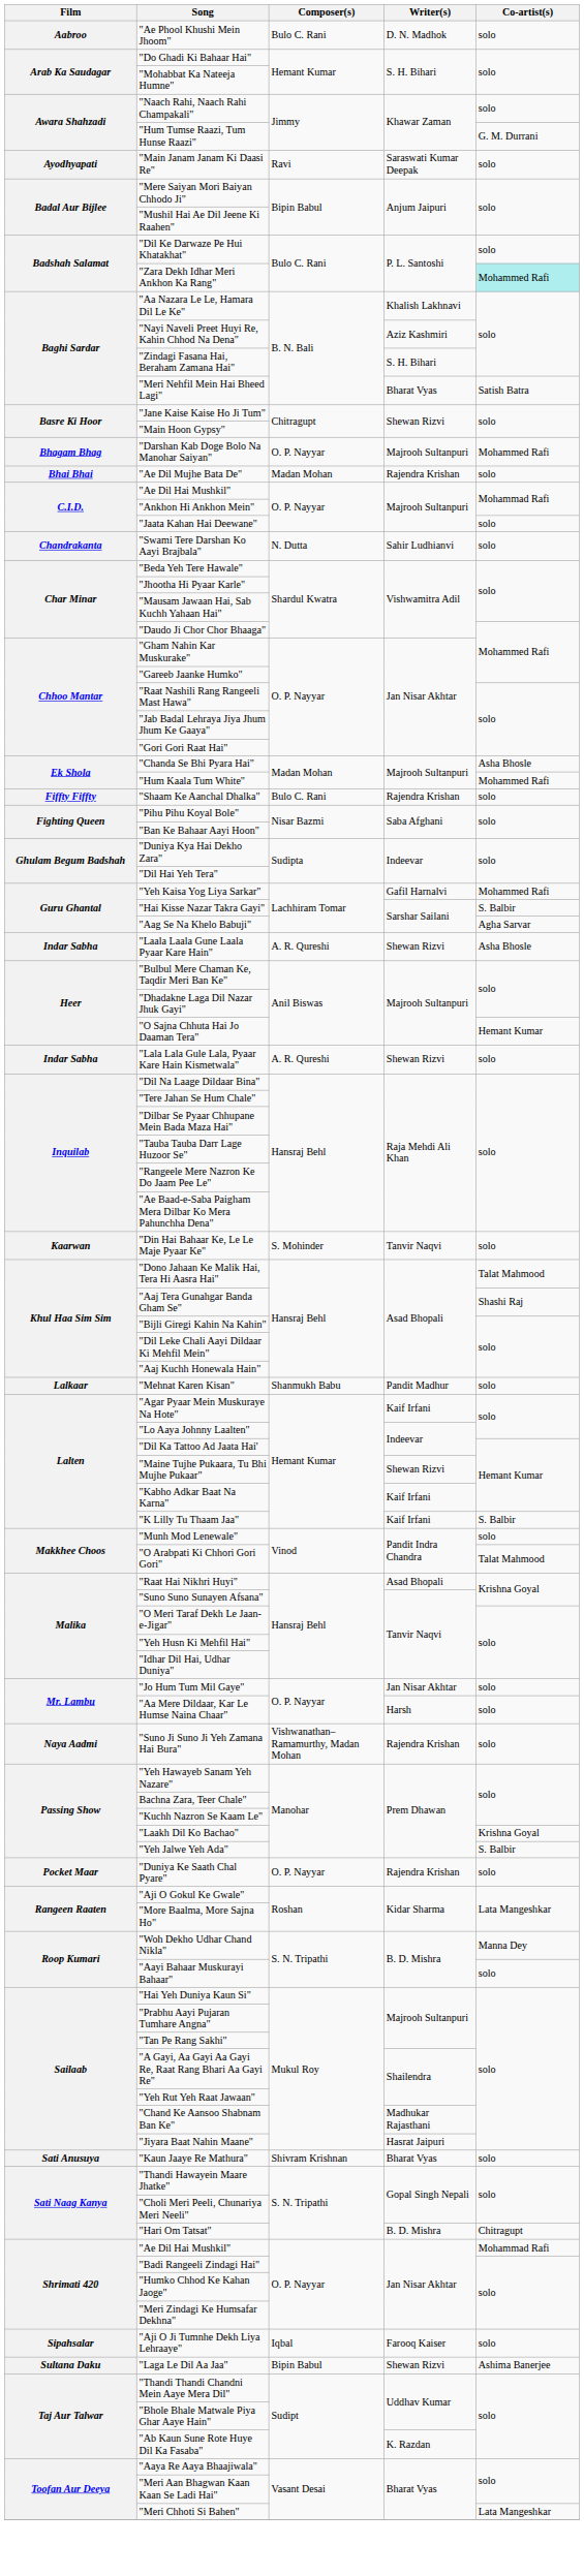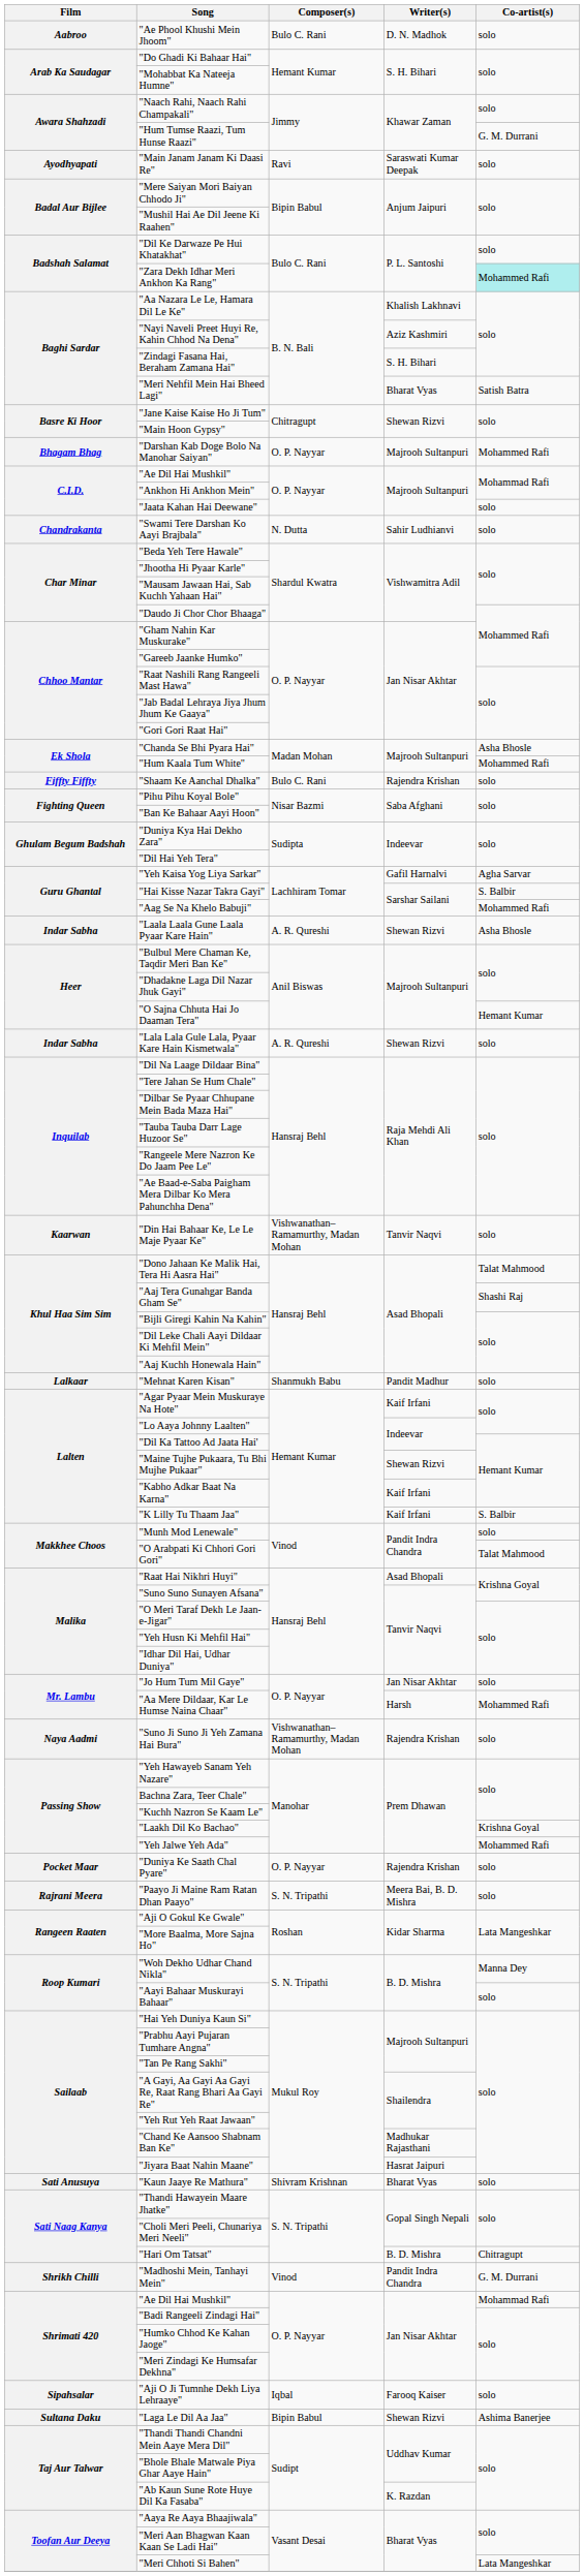- row: Bhai Bhai | "Ae Dil Mujhe Bata De" | Madan Mohan | Rajendra Krishan | solo
"Yeh Kaisa Yog Liya Sarkar" | Co-artist(s): Mohammed Rafi -> Agha Sarvar
"Aag Se Na Khelo Babuji" | Co-artist(s): Agha Sarvar -> Mohammed Rafi
"Din Hai Bahaar Ke, Le Le Maje Pyaar Ke" | Composer(s): S. Mohinder -> Vishwanathan–Ramamurthy, Madan Mohan
"Aa Mere Dildaar, Kar Le Humse Naina Chaar" | Co-artist(s): solo -> Mohammed Rafi
"Yeh Jalwe Yeh Ada" | Co-artist(s): S. Balbir -> Mohammed Rafi
+ row: Rajrani Meera | "Paayo Ji Maine Ram Ratan Dhan Paayo" | S. N. Tripathi | Meera Bai, B. D. Mishra | solo
+ row: Shrikh Chilli | "Madhoshi Mein, Tanhayi Mein" | Vinod | Pandit Indra Chandra | G. M. Durrani
